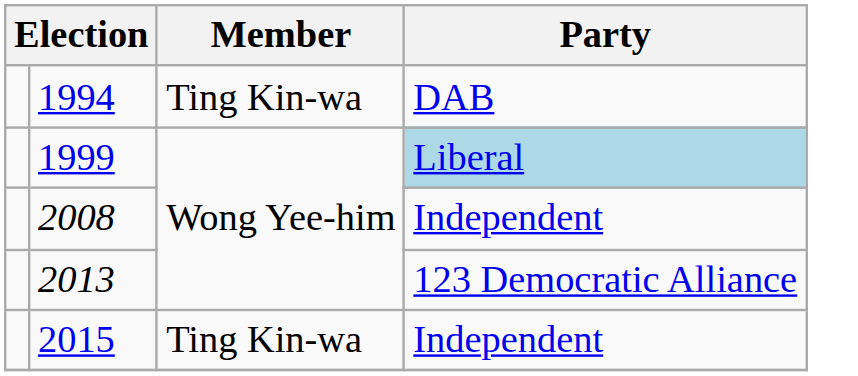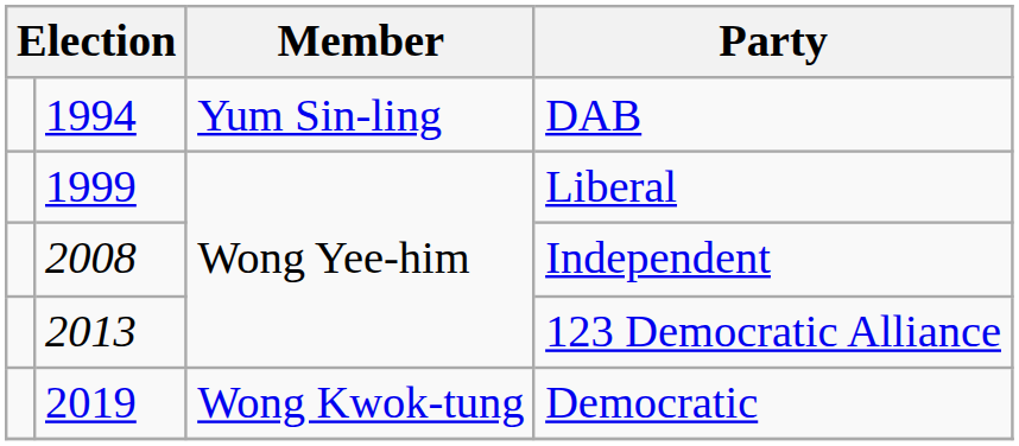1994 | Member: Ting Kin-wa -> Yum Sin-ling
1999 | Party: lightblue background -> no background
- row: 2015 | Ting Kin-wa | Independent
+ row: 2019 | Wong Kwok-tung | Democratic
